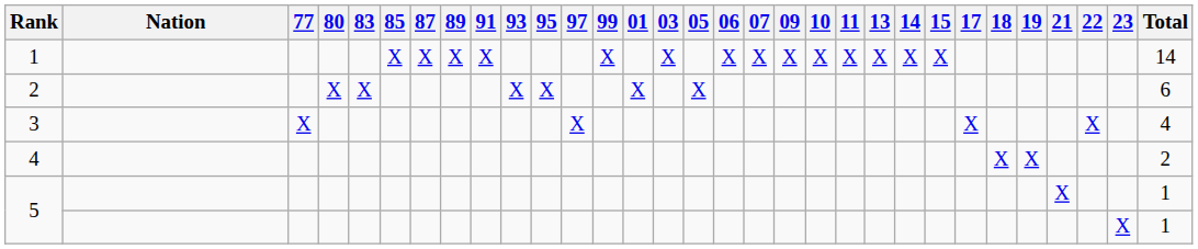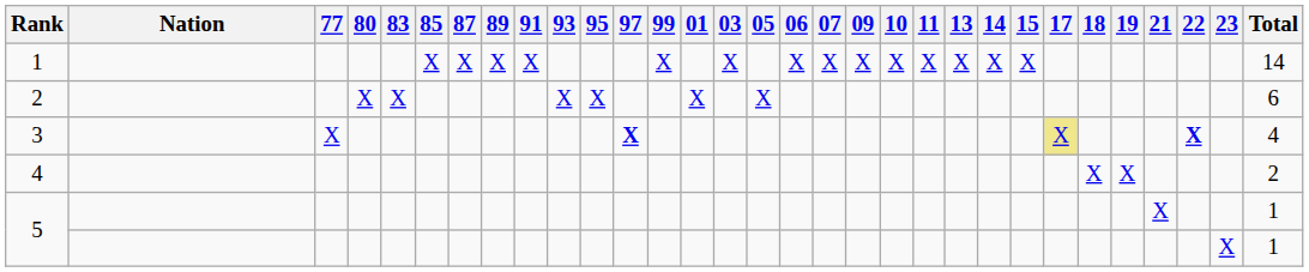3 | 97: normal -> bold
3 | 17: no background -> khaki background
3 | 22: normal -> bold
